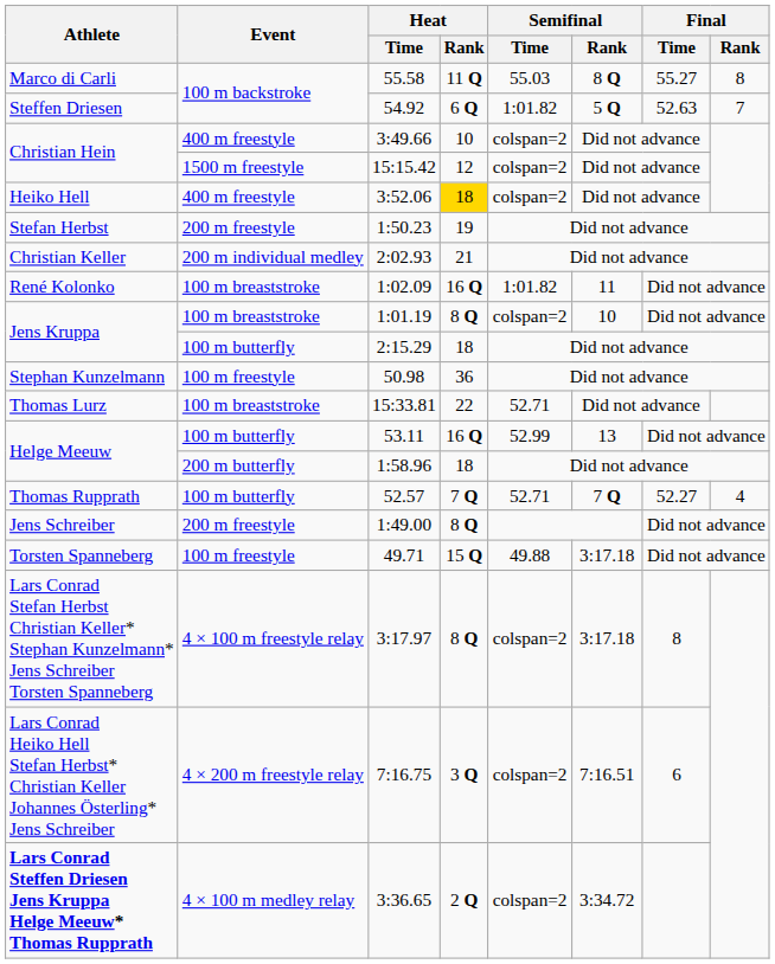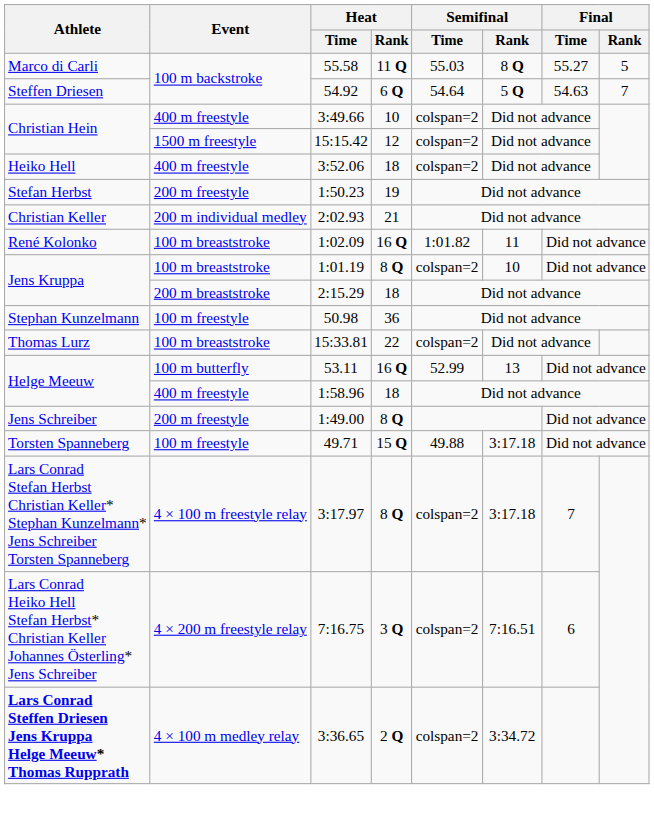55.58 | Final / Rank: 8 -> 5
54.92 | Semifinal / Time: 1:01.82 -> 54.64
54.92 | Final / Time: 52.63 -> 54.63
3:52.06 | Heat / Rank: gold background -> no background
2:15.29 | Event: 100 m butterfly -> 200 m breaststroke
15:33.81 | Semifinal / Time: 52.71 -> colspan=2
1:58.96 | Event: 200 m butterfly -> 400 m freestyle
- row: Thomas Rupprath | 100 m butterfly | 52.57 | 7 Q | 52.71 | 7 Q | 52.27 | 4
3:17.97 | Final / Time: 8 -> 7
